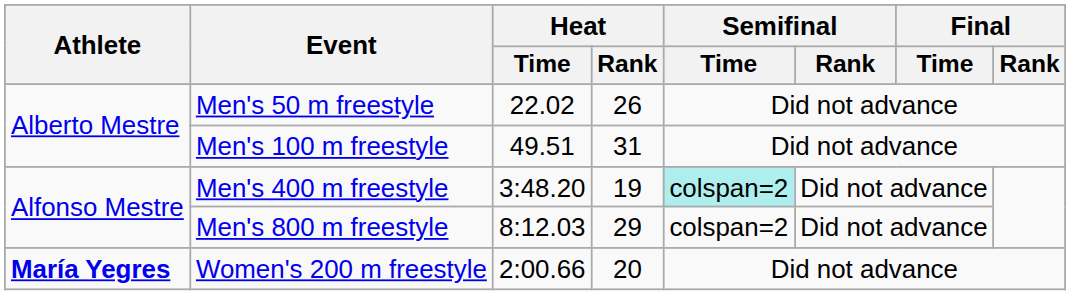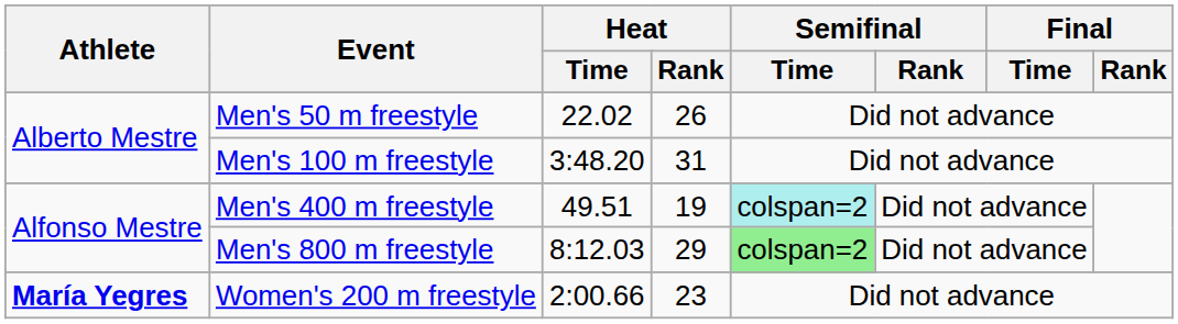Men's 100 m freestyle | Heat / Time: 49.51 -> 3:48.20
Men's 400 m freestyle | Heat / Time: 3:48.20 -> 49.51
Men's 800 m freestyle | Semifinal / Time: no background -> lightgreen background
Women's 200 m freestyle | Heat / Rank: 20 -> 23
